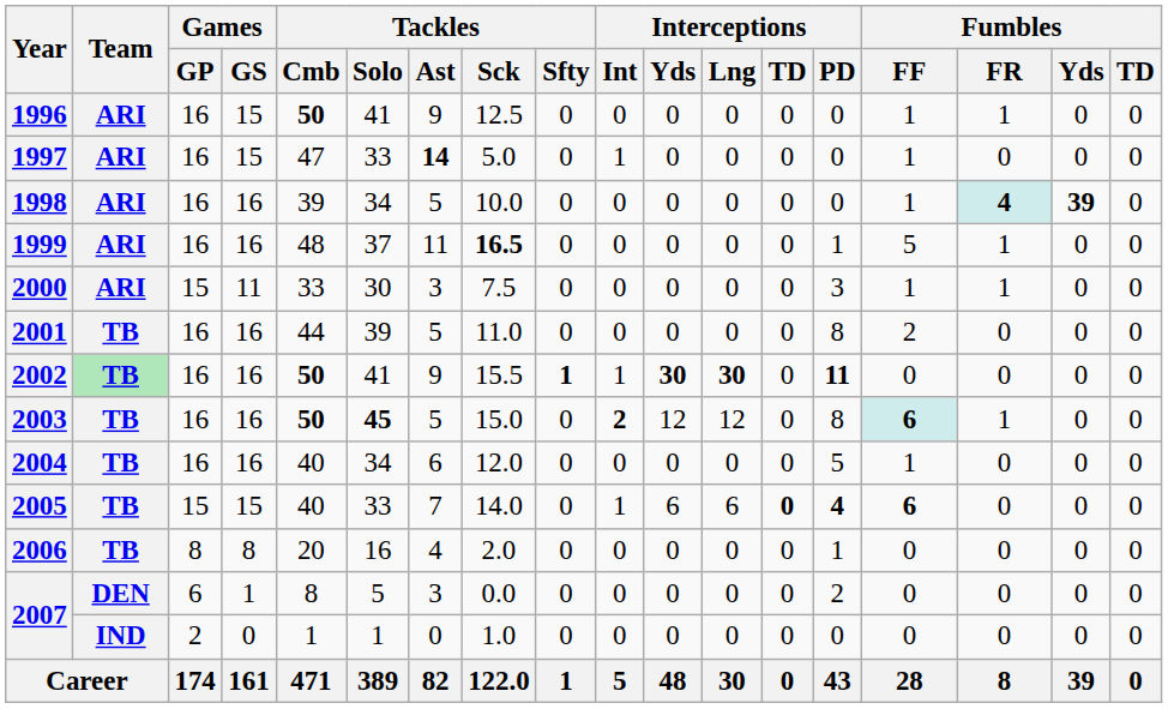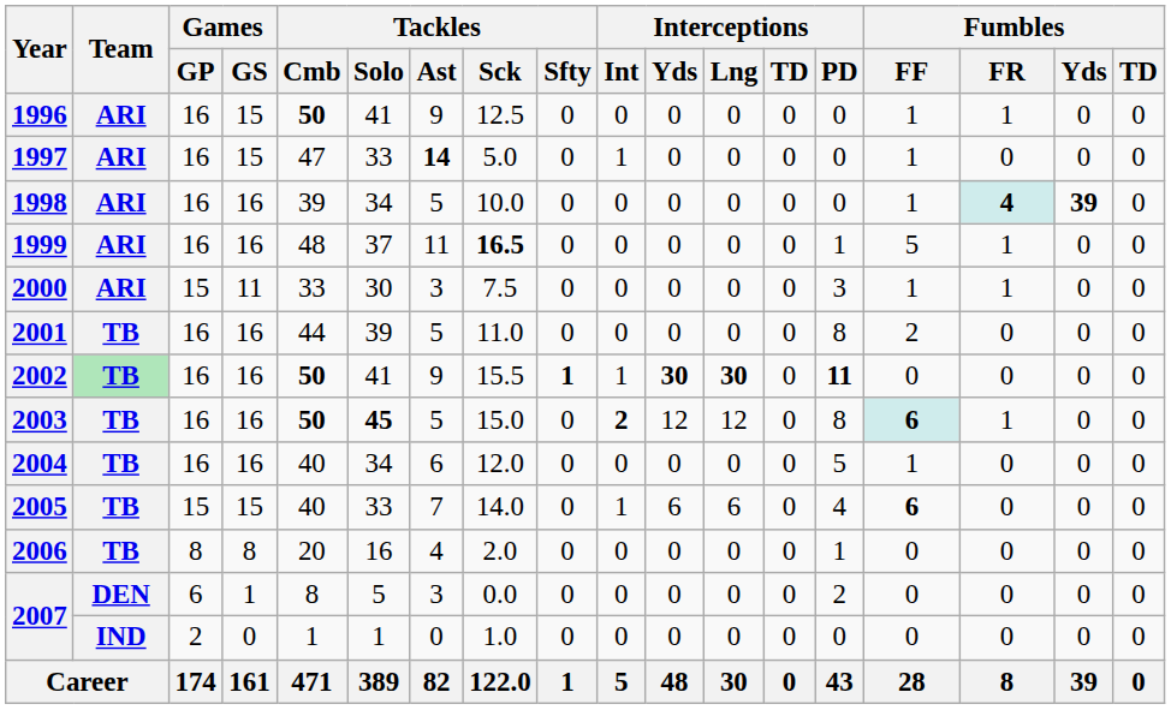2005 | Interceptions / TD: bold -> normal
2005 | Interceptions / PD: bold -> normal
